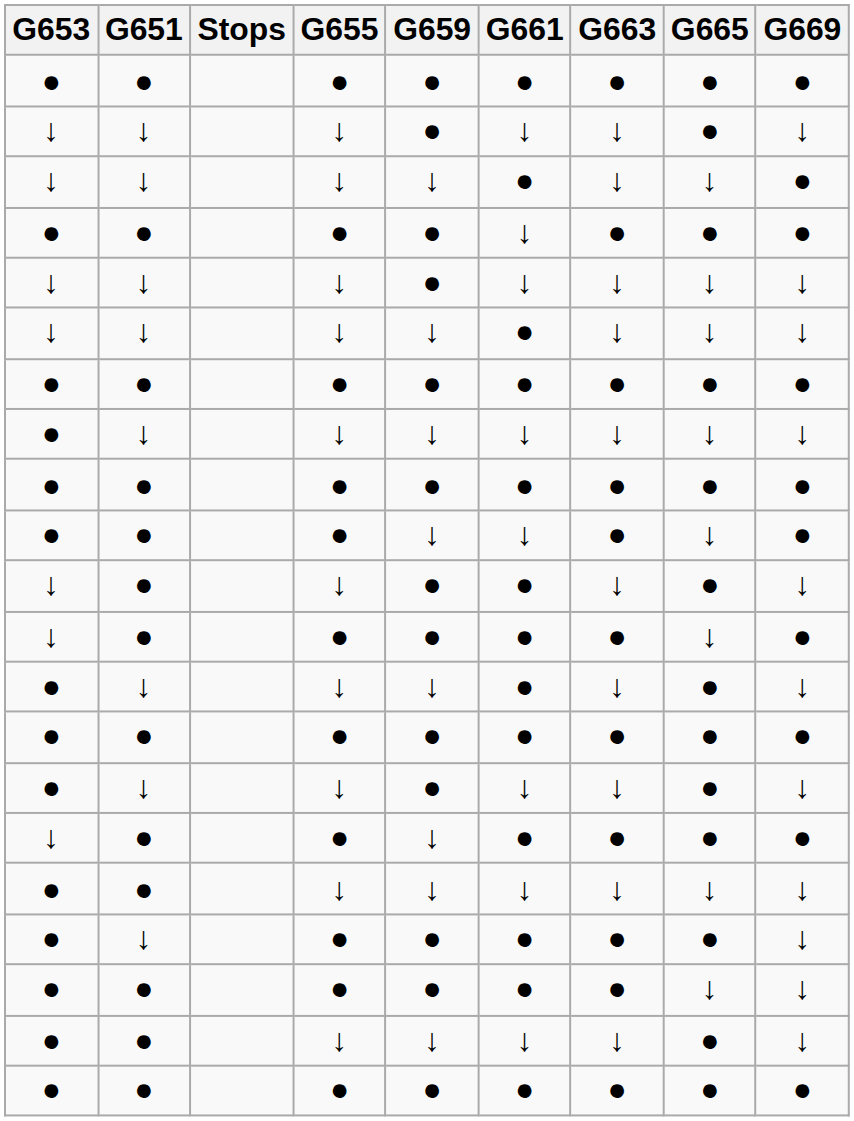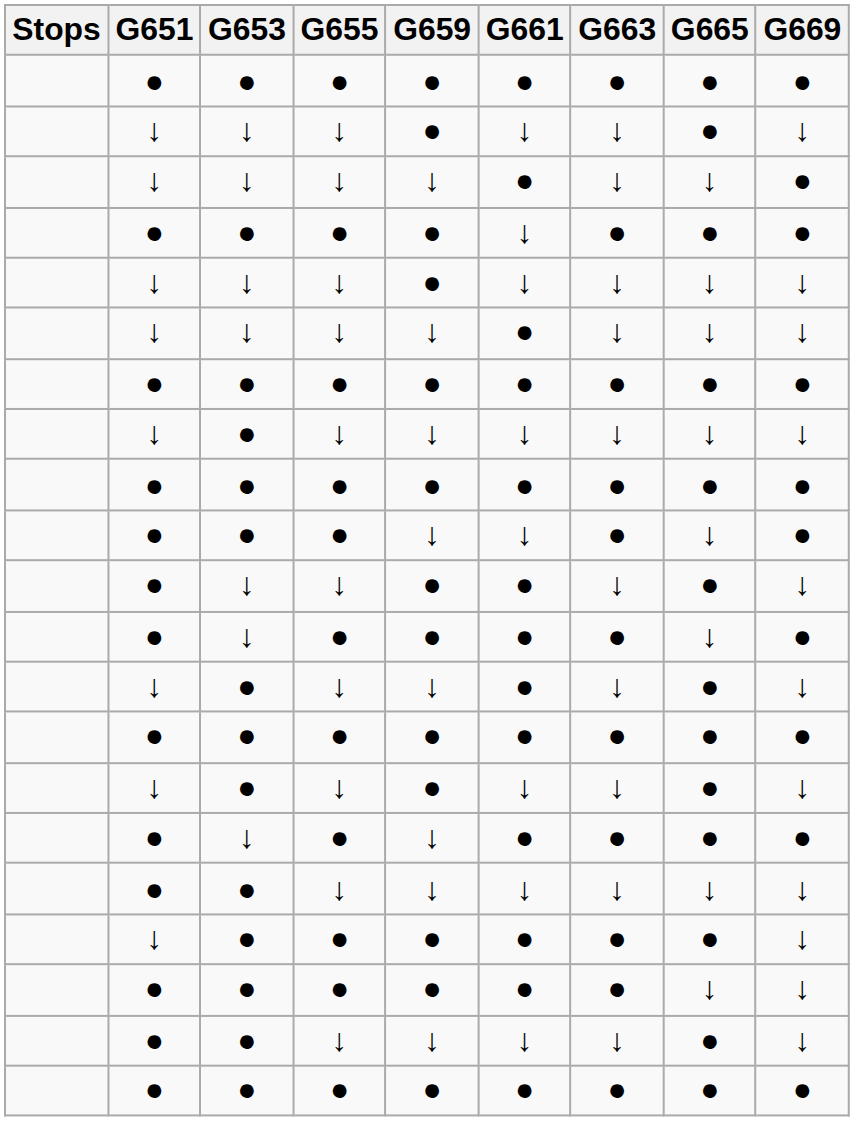columns swapped: Stops <-> G653
